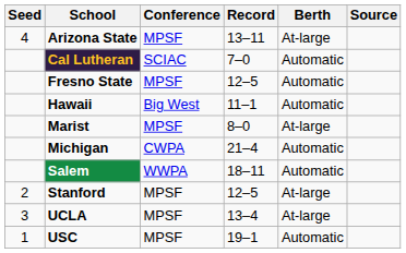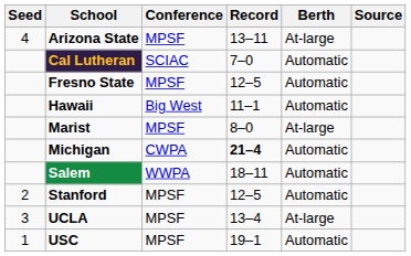Michigan | Record: normal -> bold
Stanford | Berth: At-large -> Automatic
